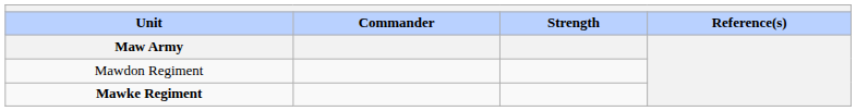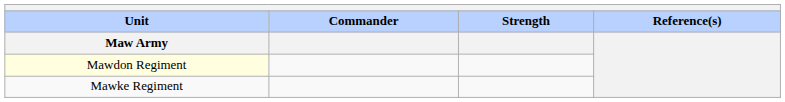Mawdon Regiment | Unit / Maw Army: no background -> lightyellow background
Mawke Regiment | Unit / Maw Army: bold -> normal
